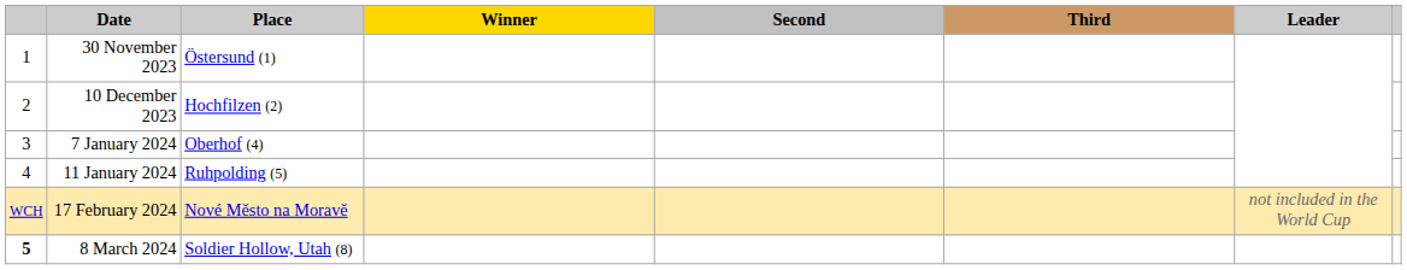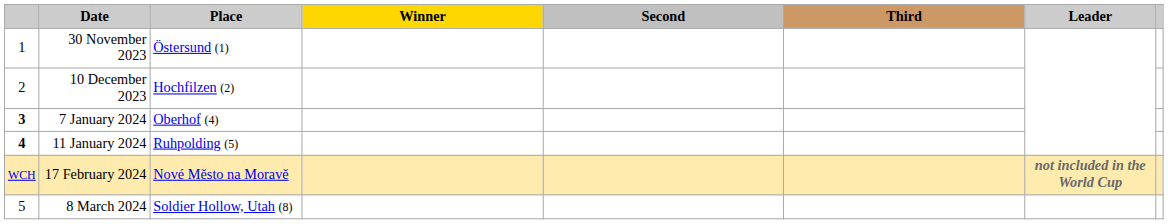7 January 2024 | column 1: normal -> bold
11 January 2024 | column 1: normal -> bold
17 February 2024 | Leader: normal -> bold
8 March 2024 | column 1: bold -> normal
